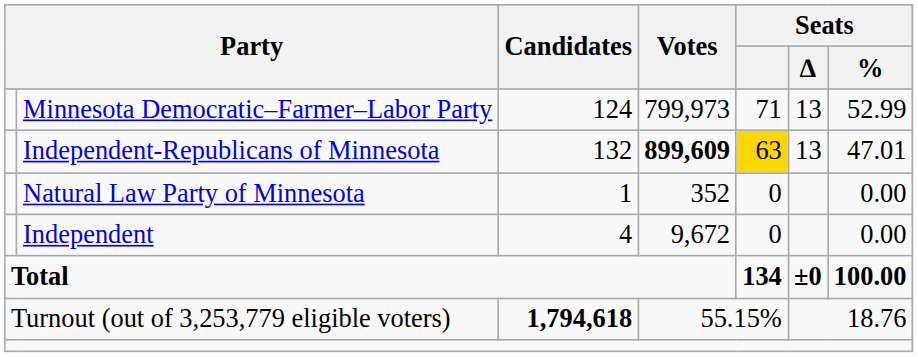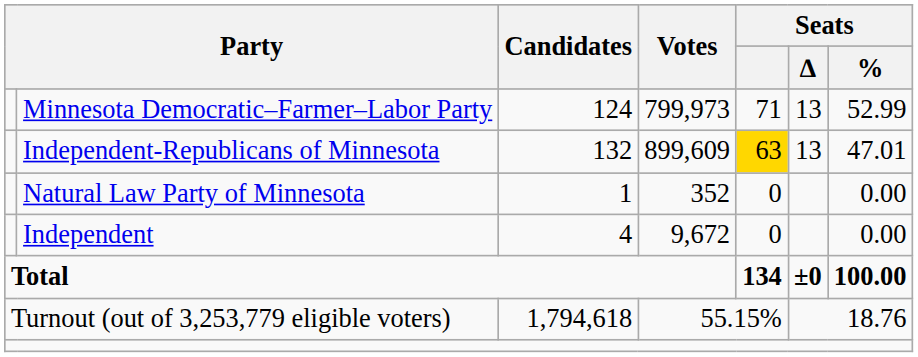Independent-Republicans of Minnesota | Votes: bold -> normal
Turnout (out of 3,253,779 eligible voters) | Candidates: bold -> normal
